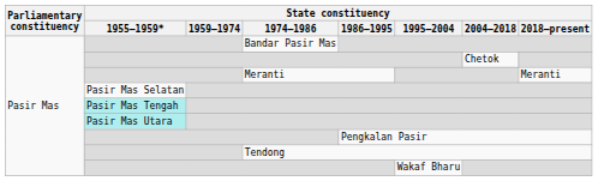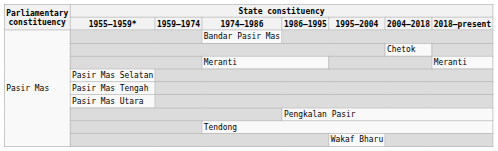Pasir Mas Tengah | State constituency / 1955–1959*: paleturquoise background -> no background
Pasir Mas Utara | State constituency / 1955–1959*: paleturquoise background -> no background
